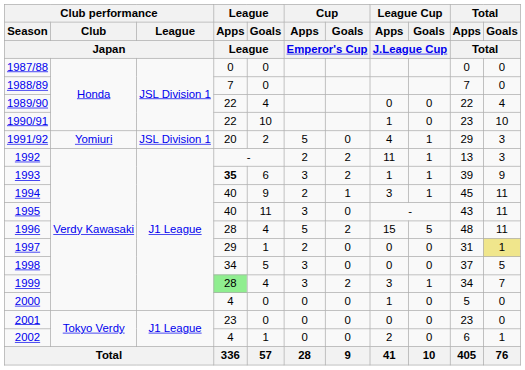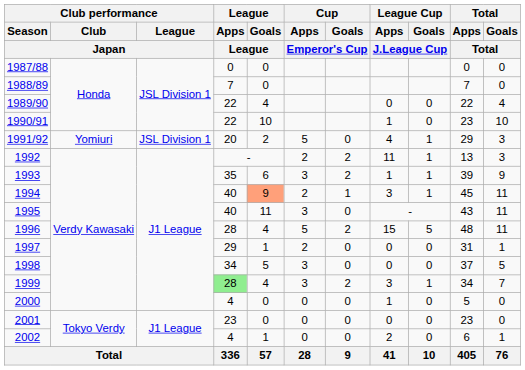1993 | League / Apps / League: bold -> normal
1994 | League / Goals / League: no background -> lightsalmon background
1997 | Total / Goals / Total: khaki background -> no background
